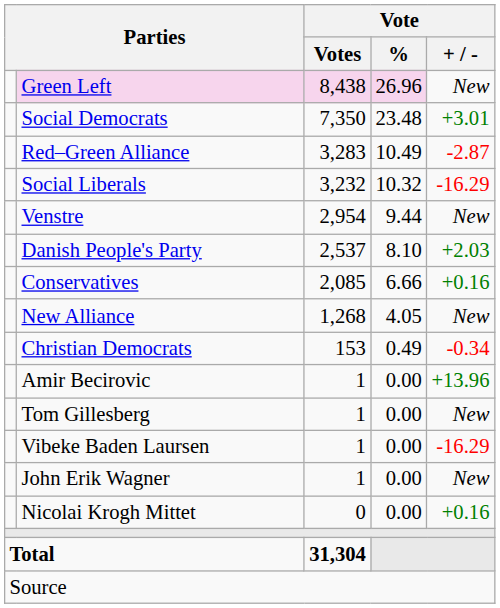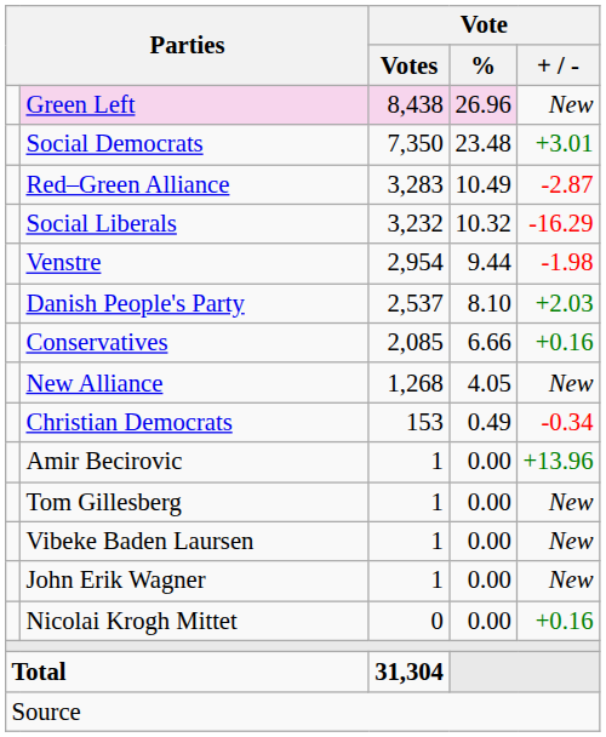Venstre | Vote / + / -: New -> -1.98
Vibeke Baden Laursen | Vote / + / -: -16.29 -> New
